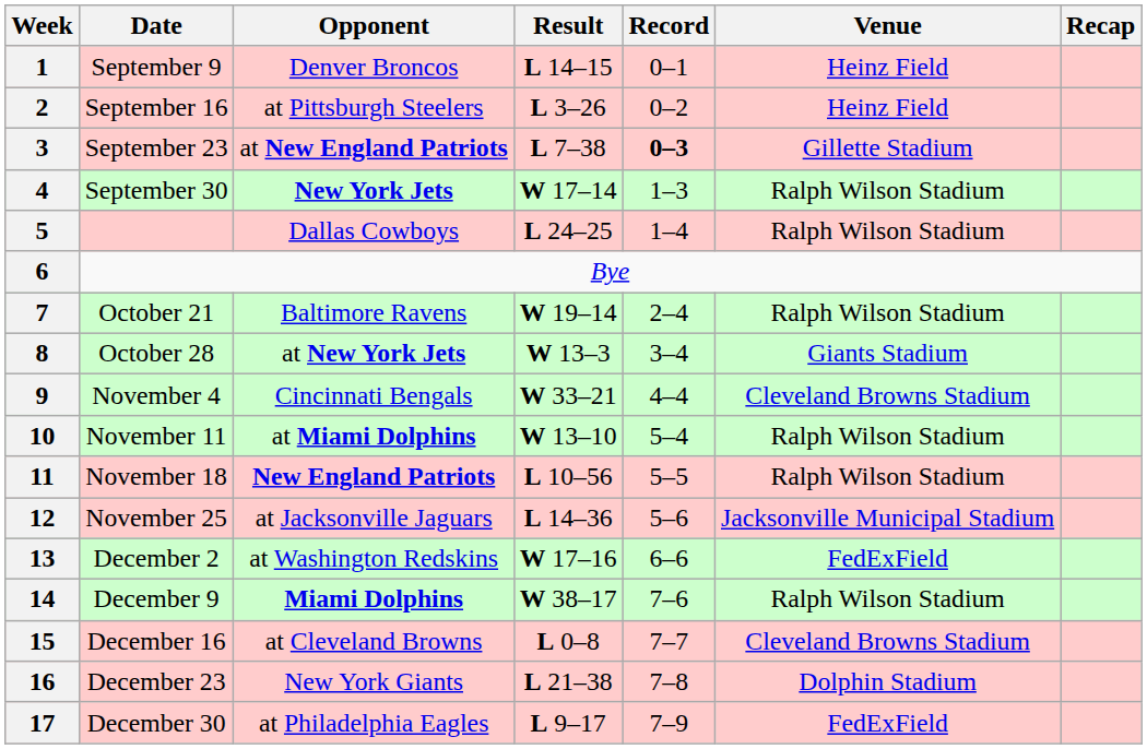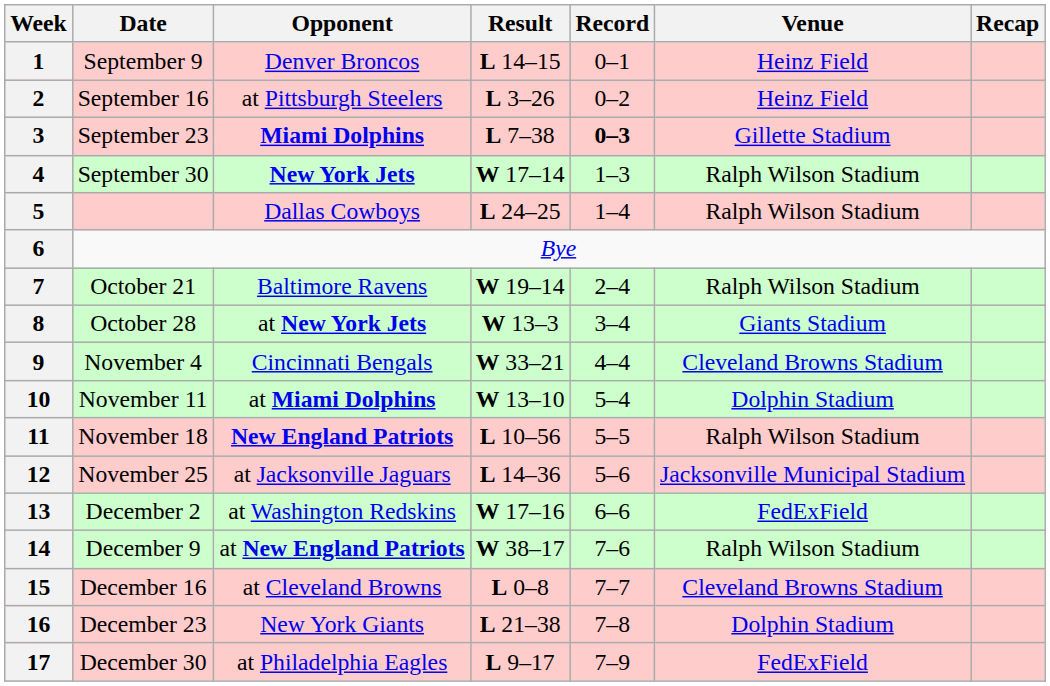3 | Opponent: at New England Patriots -> Miami Dolphins
10 | Venue: Ralph Wilson Stadium -> Dolphin Stadium
14 | Opponent: Miami Dolphins -> at New England Patriots
